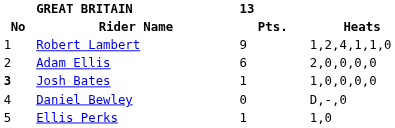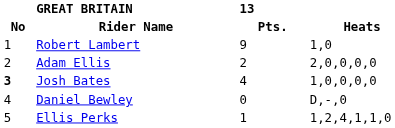Robert Lambert | Heats: 1,2,4,1,1,0 -> 1,0
Adam Ellis | 13 / Pts.: 6 -> 2
Josh Bates | 13 / Pts.: 1 -> 4
Ellis Perks | Heats: 1,0 -> 1,2,4,1,1,0
